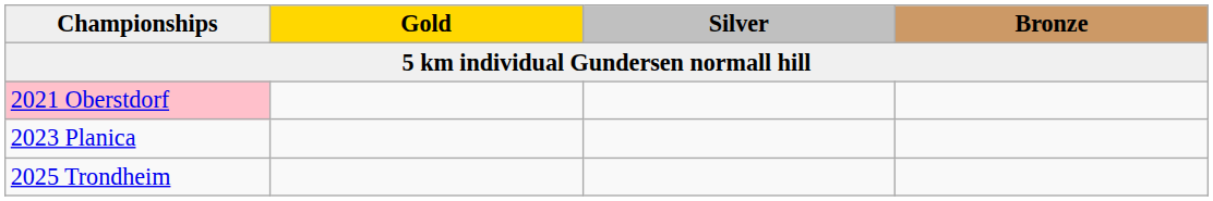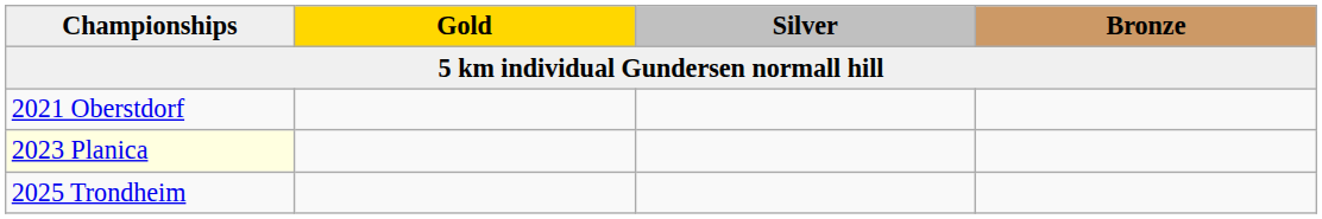2021 Oberstdorf | Championships: pink background -> no background
2023 Planica | Championships: no background -> lightyellow background
